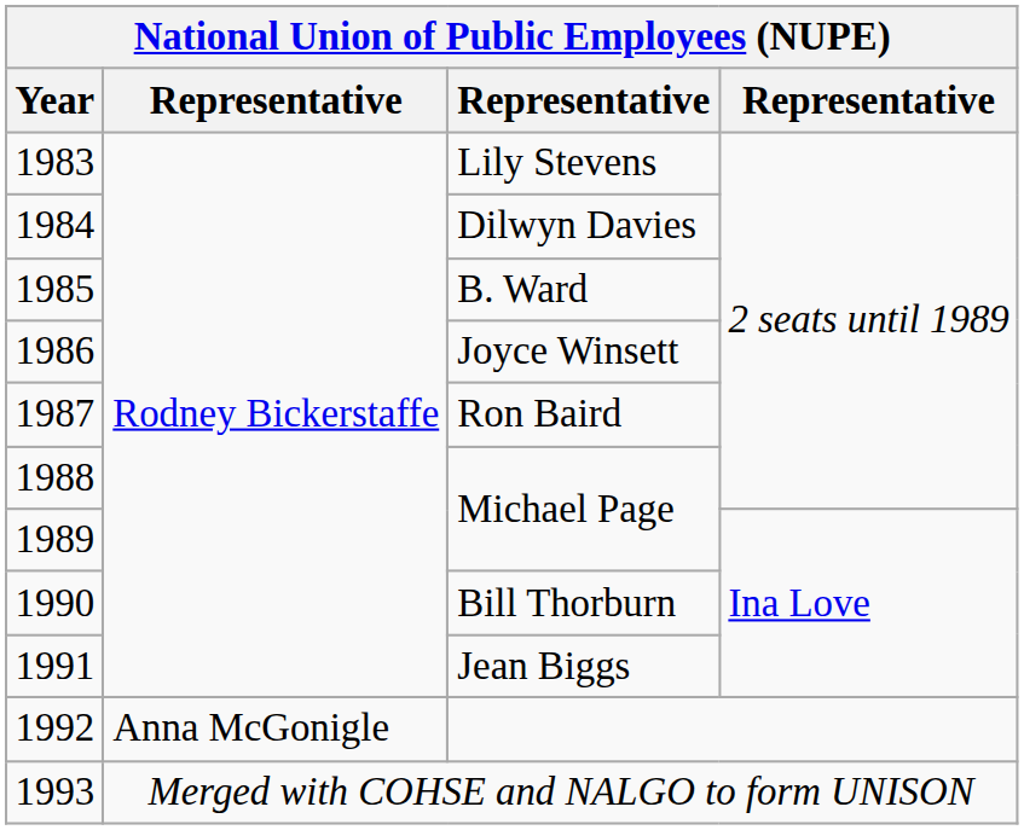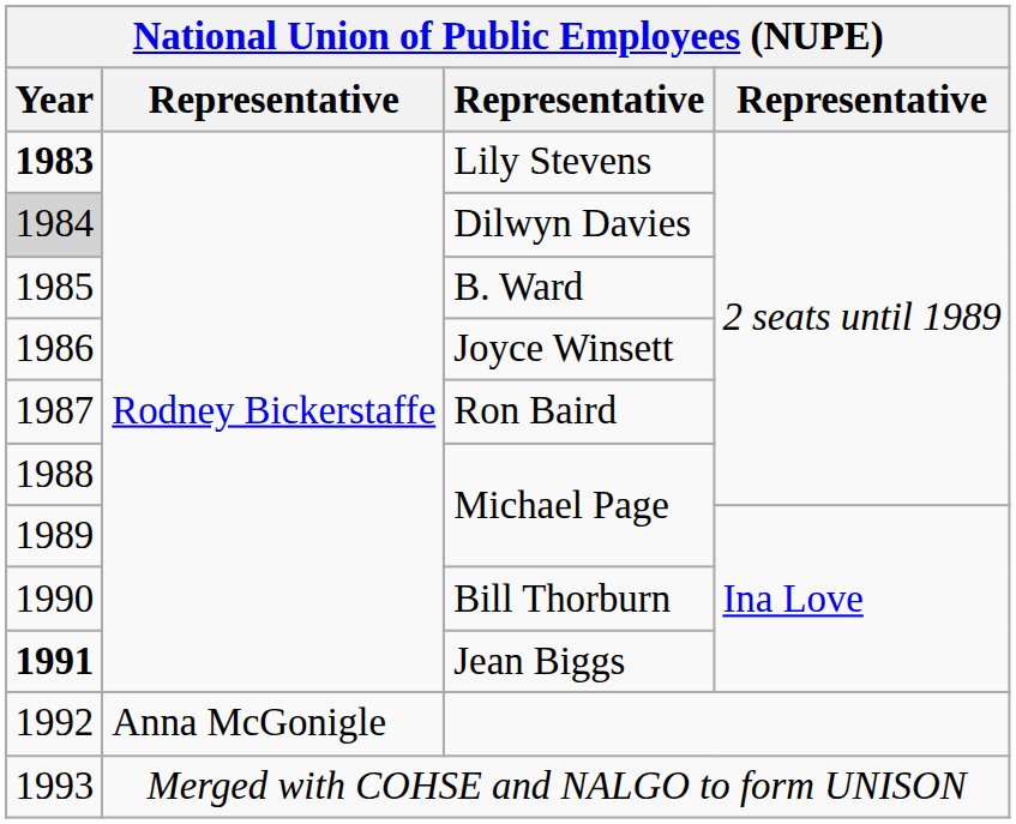Lily Stevens | Year: normal -> bold
Dilwyn Davies | Year: no background -> lightgrey background
Jean Biggs | Year: normal -> bold
